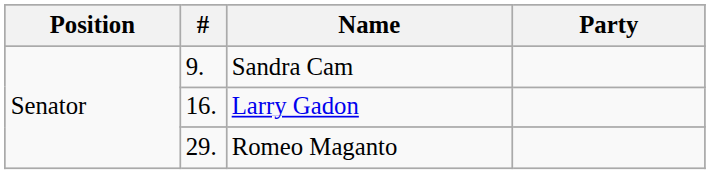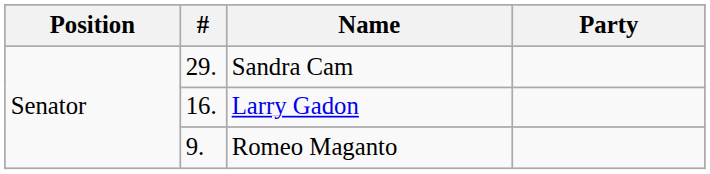Sandra Cam | #: 9. -> 29.
Romeo Maganto | #: 29. -> 9.
